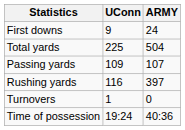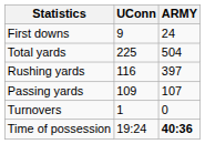rows swapped: Rushing yards <-> Passing yards
Time of possession | ARMY: normal -> bold
